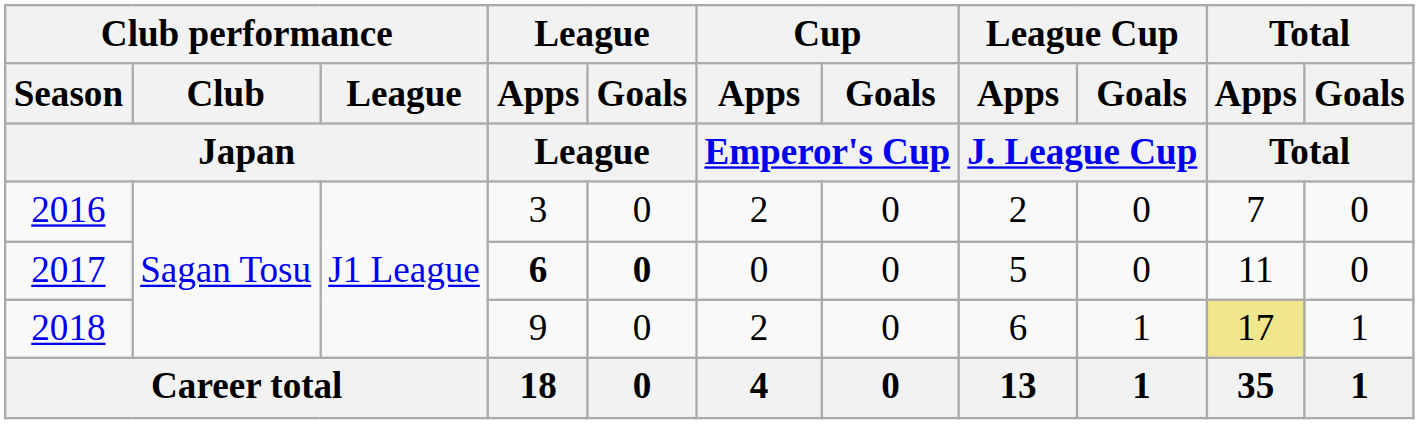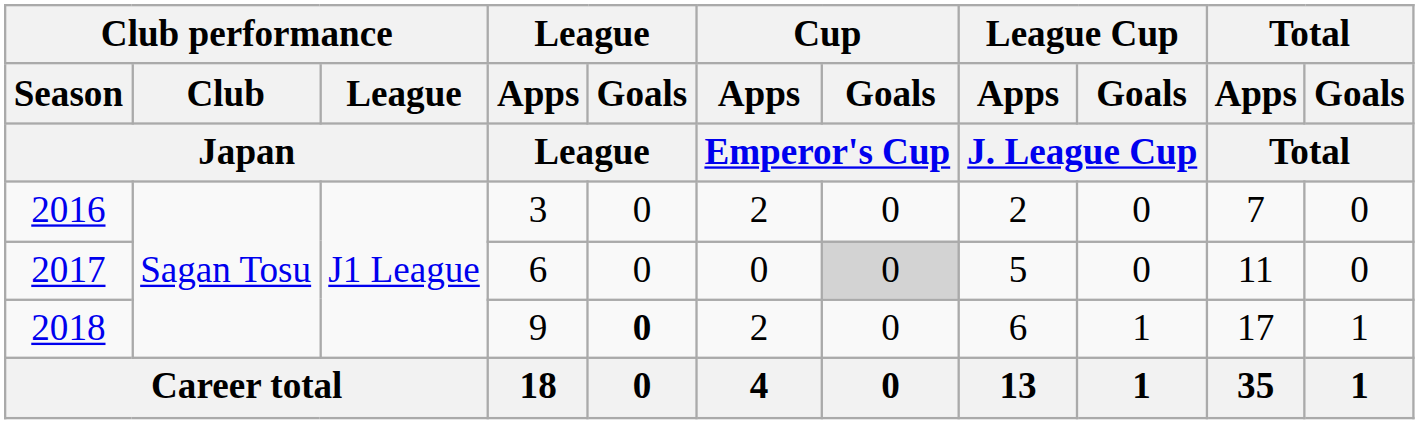2017 | League / Apps / League: bold -> normal
2017 | League / Goals / League: bold -> normal
2017 | Cup / Goals / Emperor's Cup: no background -> lightgrey background
2018 | League / Goals / League: normal -> bold
2018 | Total / Apps / Total: khaki background -> no background
